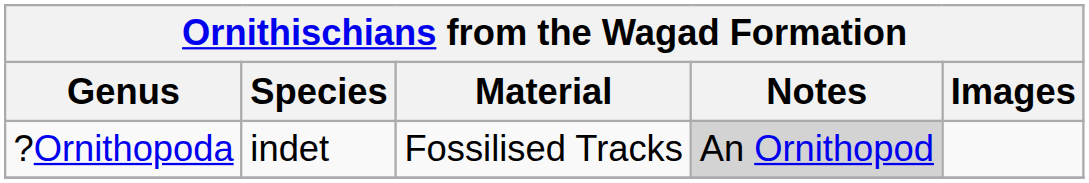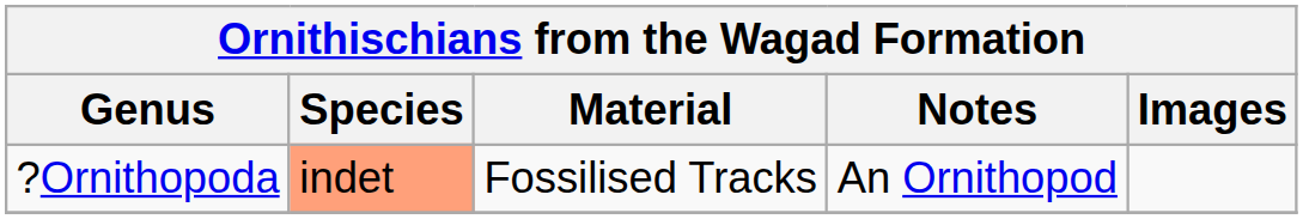?Ornithopoda | Species: no background -> lightsalmon background
?Ornithopoda | Notes: lightgrey background -> no background
